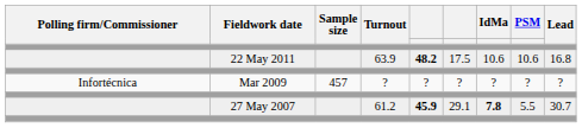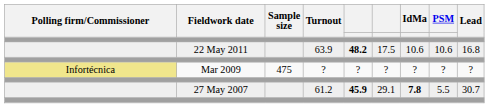Mar 2009 | Polling firm/Commissioner: no background -> khaki background
Mar 2009 | Sample size: 457 -> 475
